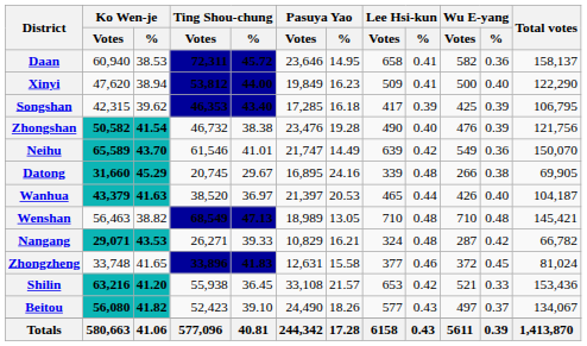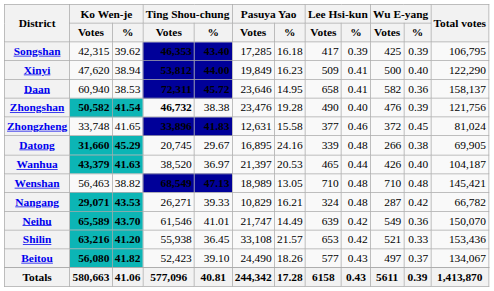rows swapped: Songshan <-> Daan
Zhongshan | Ting Shou-chung / Votes: normal -> bold
rows swapped: Zhongzheng <-> Neihu
